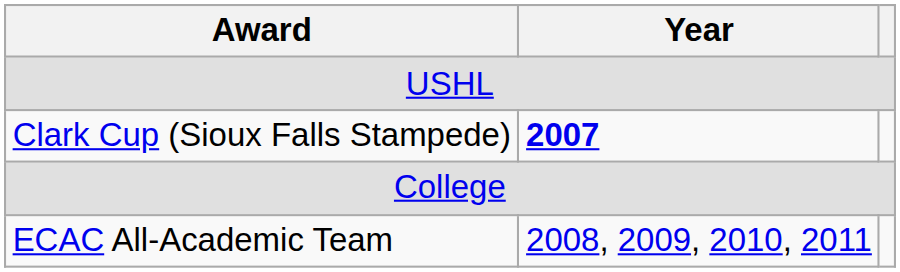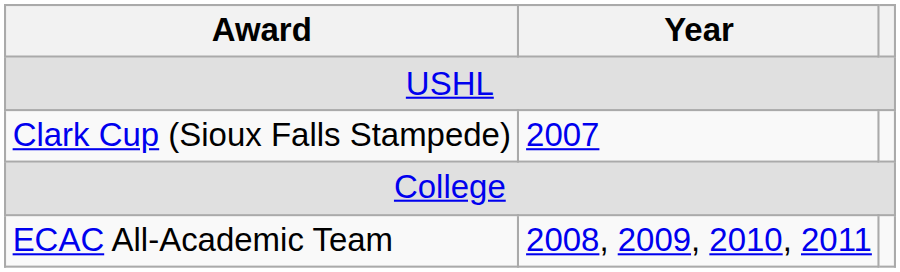Clark Cup (Sioux Falls Stampede) | Year: bold -> normal
